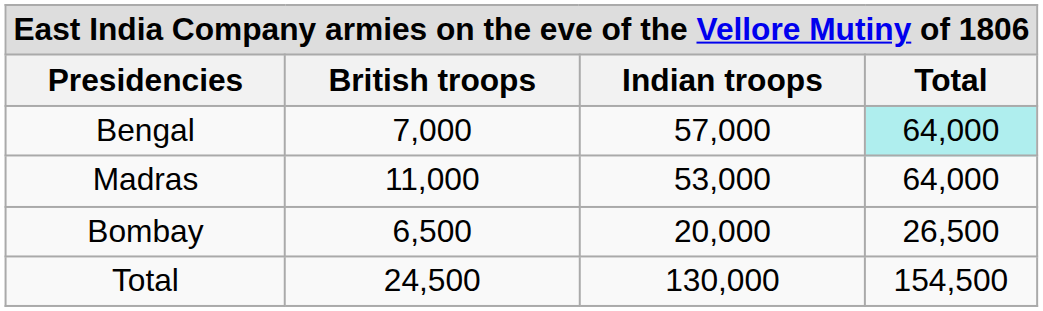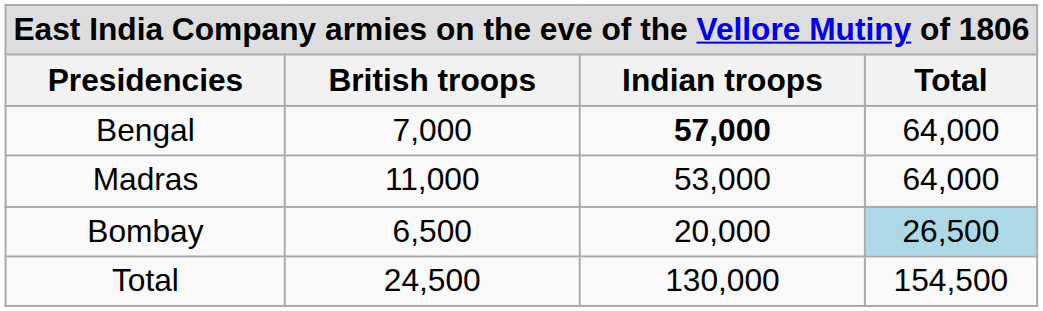Bengal | Indian troops: normal -> bold
Bengal | Total: paleturquoise background -> no background
Bombay | Total: no background -> lightblue background
